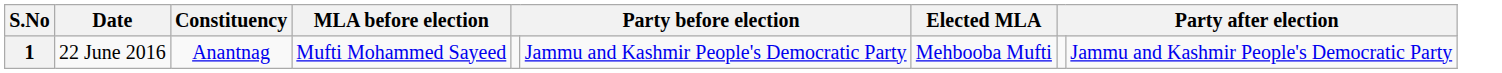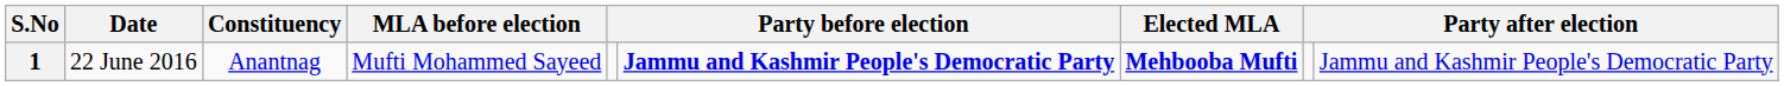1 | column 6: normal -> bold
1 | Elected MLA: normal -> bold
